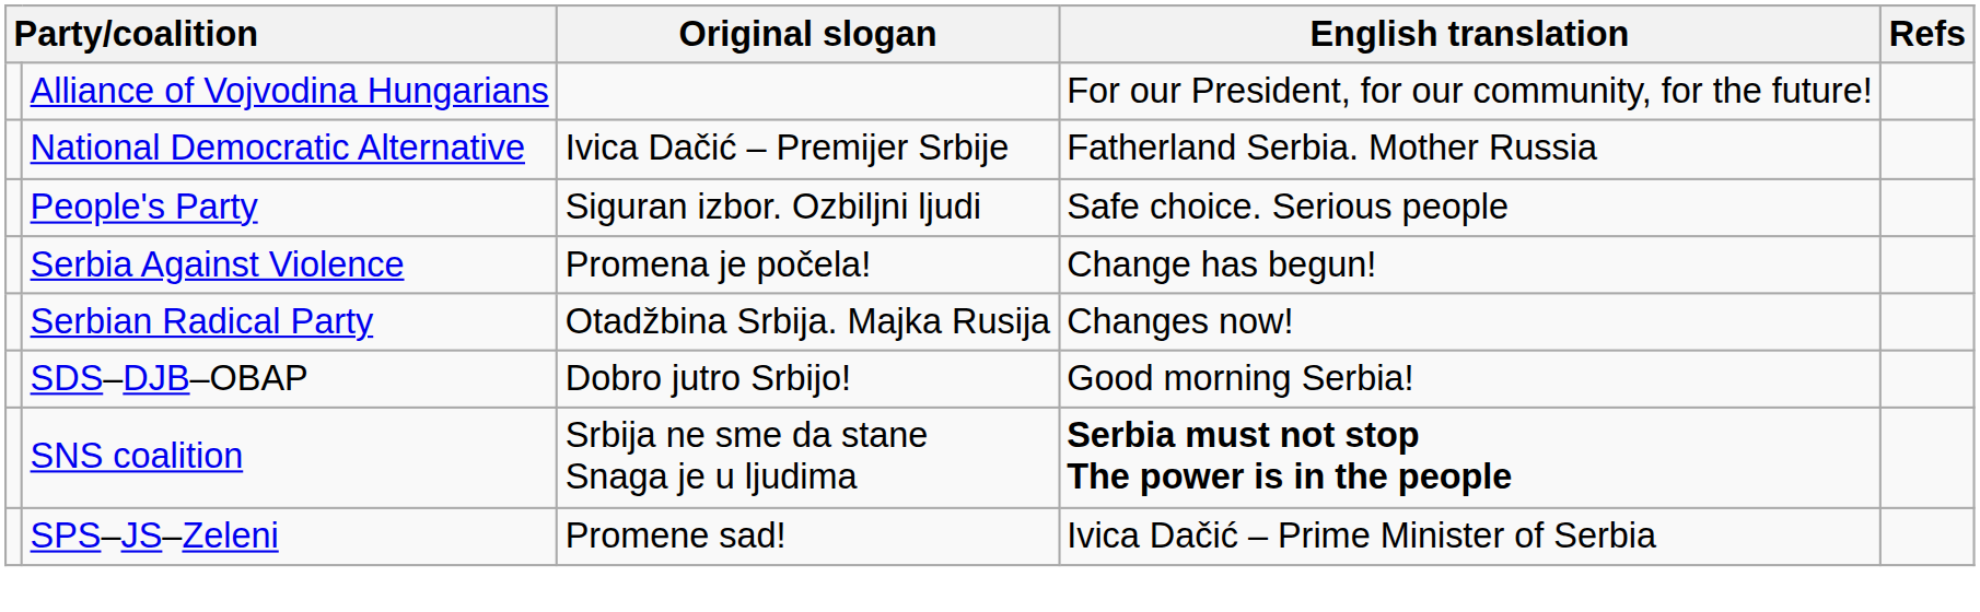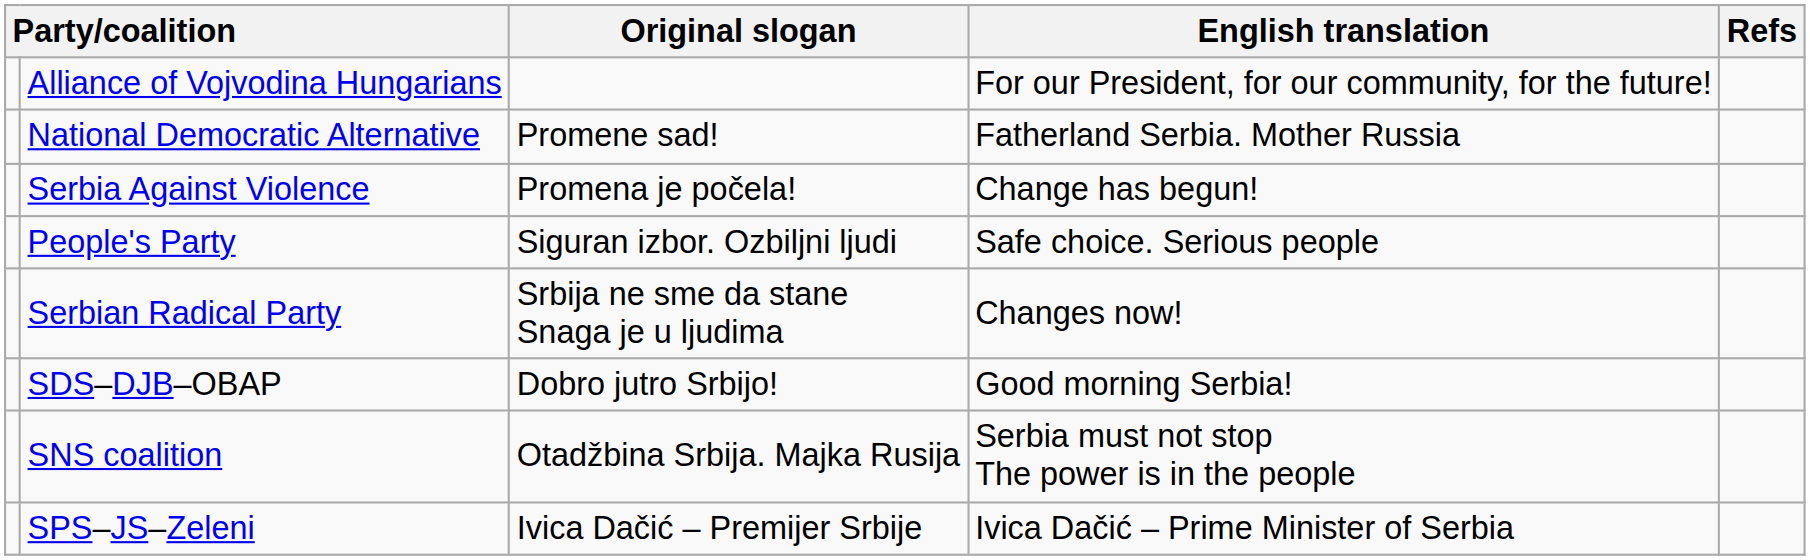National Democratic Alternative | Original slogan: Ivica Dačić – Premijer Srbije -> Promene sad!
rows swapped: People's Party <-> Serbia Against Violence
Serbian Radical Party | Original slogan: Otadžbina Srbija. Majka Rusija -> Srbija ne sme da stane Snaga je u ljudima
SNS coalition | Original slogan: Srbija ne sme da stane Snaga je u ljudima -> Otadžbina Srbija. Majka Rusija
SNS coalition | English translation: bold -> normal
SPS–JS–Zeleni | Original slogan: Promene sad! -> Ivica Dačić – Premijer Srbije
